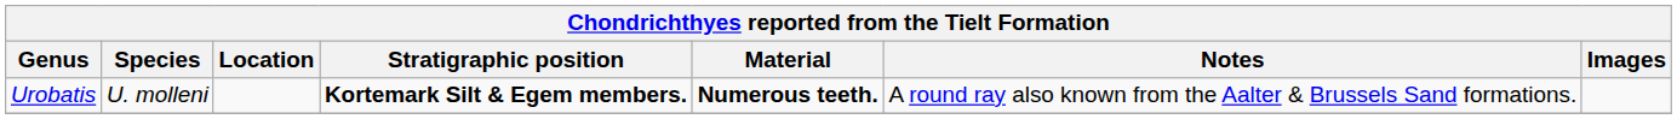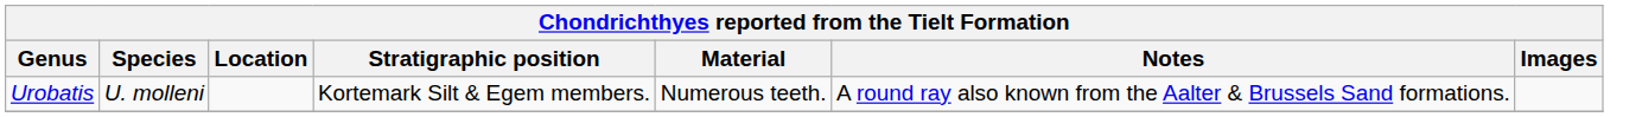Urobatis | Stratigraphic position: bold -> normal
Urobatis | Material: bold -> normal
